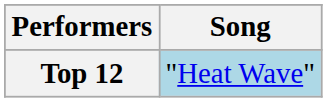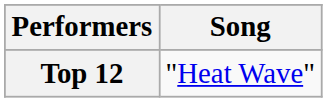Top 12 | Song: lightblue background -> no background
